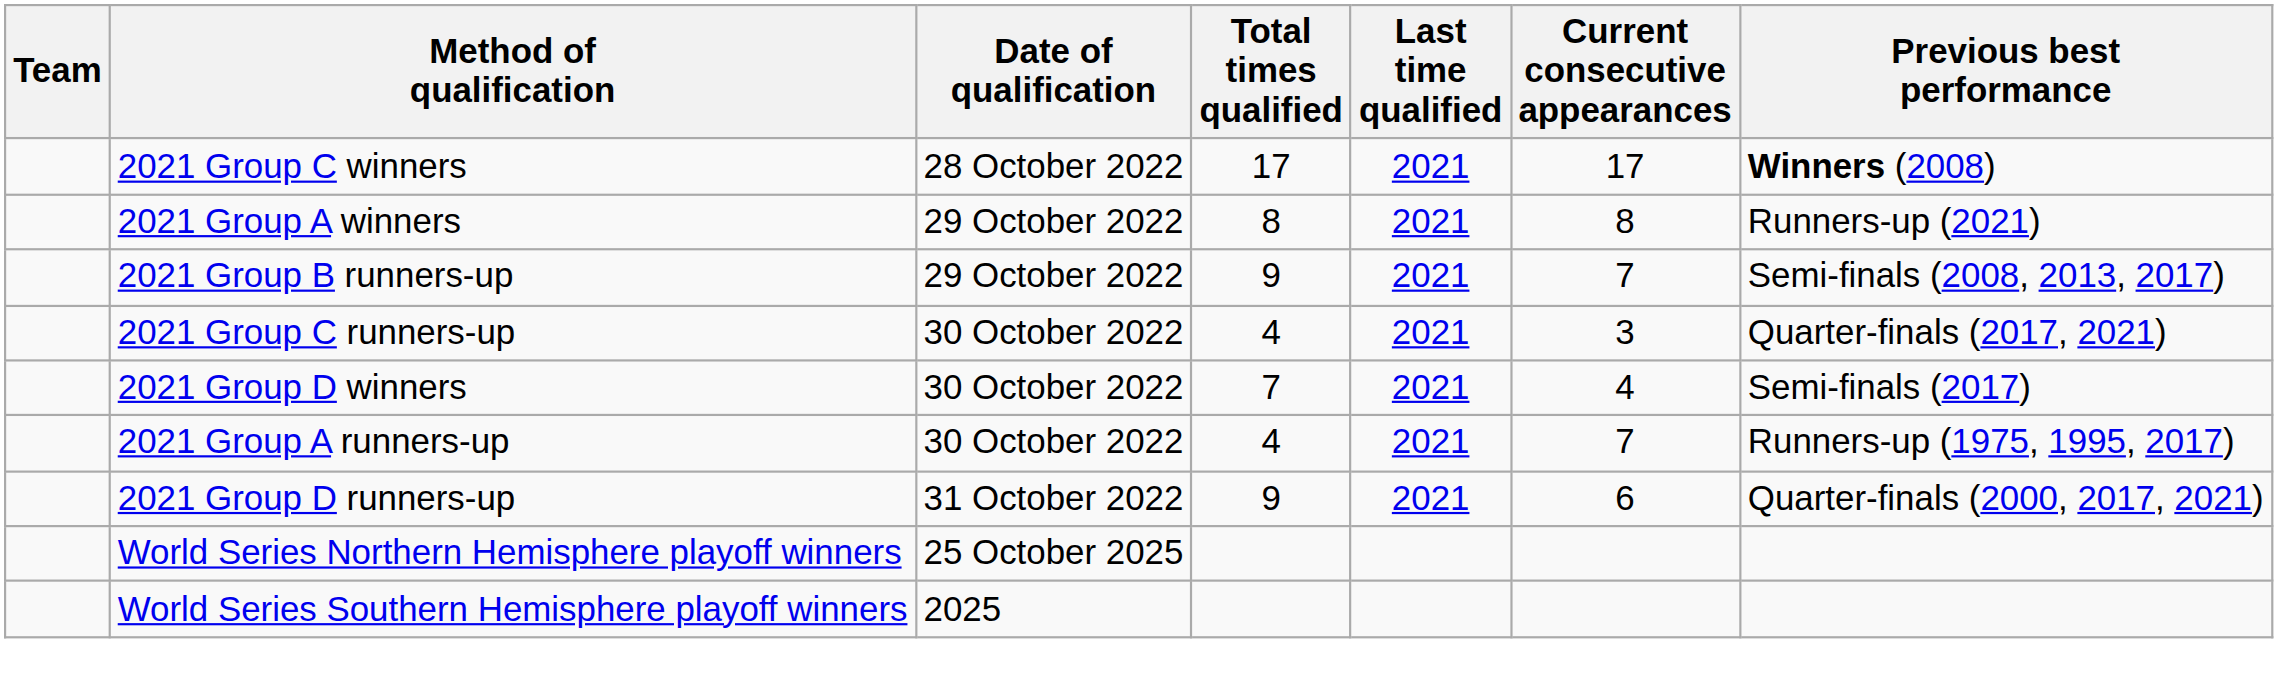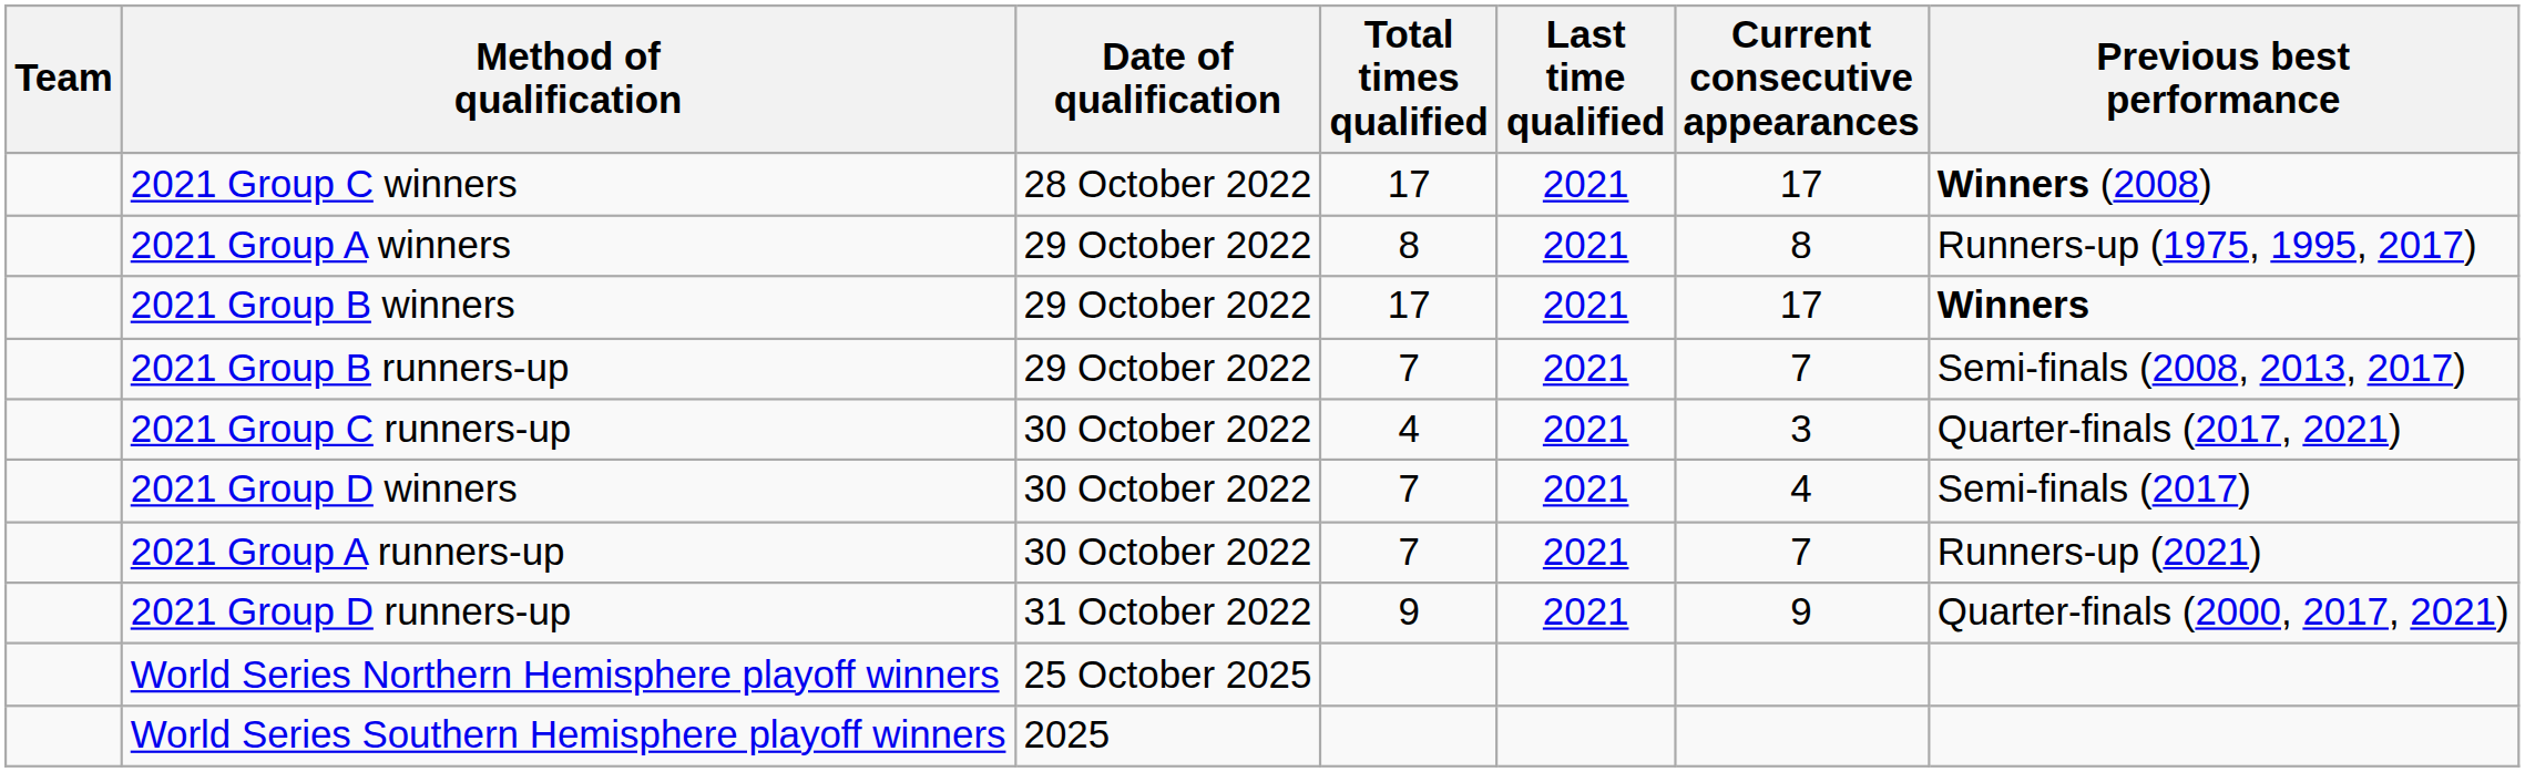2021 Group A winners | Previous best performance: Runners-up (2021) -> Runners-up (1975, 1995, 2017)
+ row: 2021 Group B winners | 29 October 2022 | 17 | 2021 | 17 | Winners
2021 Group B runners-up | Total times qualified: 9 -> 7
2021 Group A runners-up | Total times qualified: 4 -> 7
2021 Group A runners-up | Previous best performance: Runners-up (1975, 1995, 2017) -> Runners-up (2021)
2021 Group D runners-up | Current consecutive appearances: 6 -> 9
